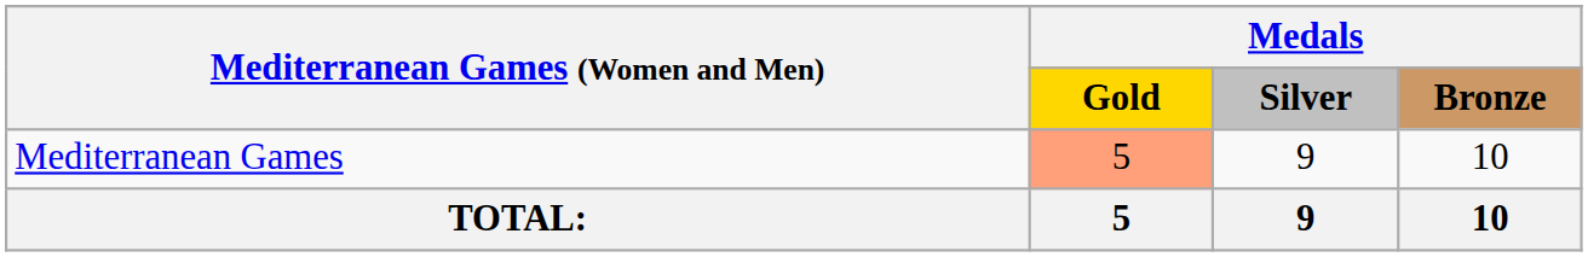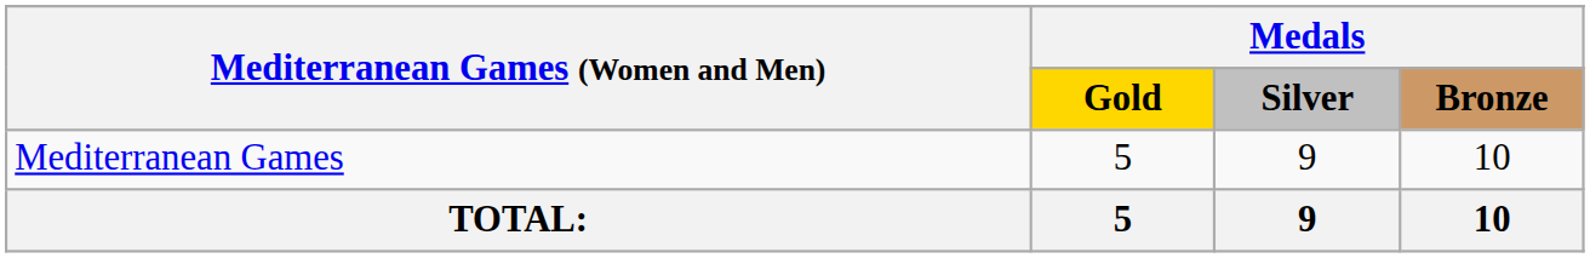Mediterranean Games | Medals / Gold: lightsalmon background -> no background
